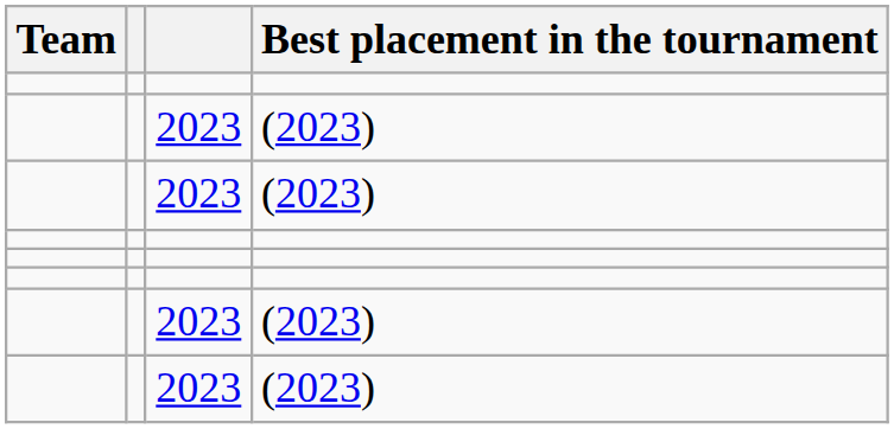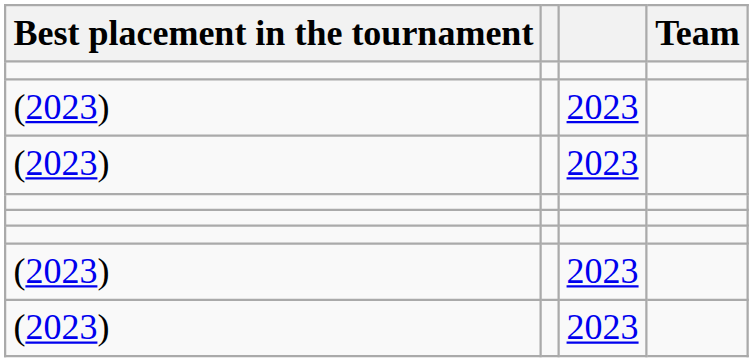columns swapped: Team <-> Best placement in the tournament
